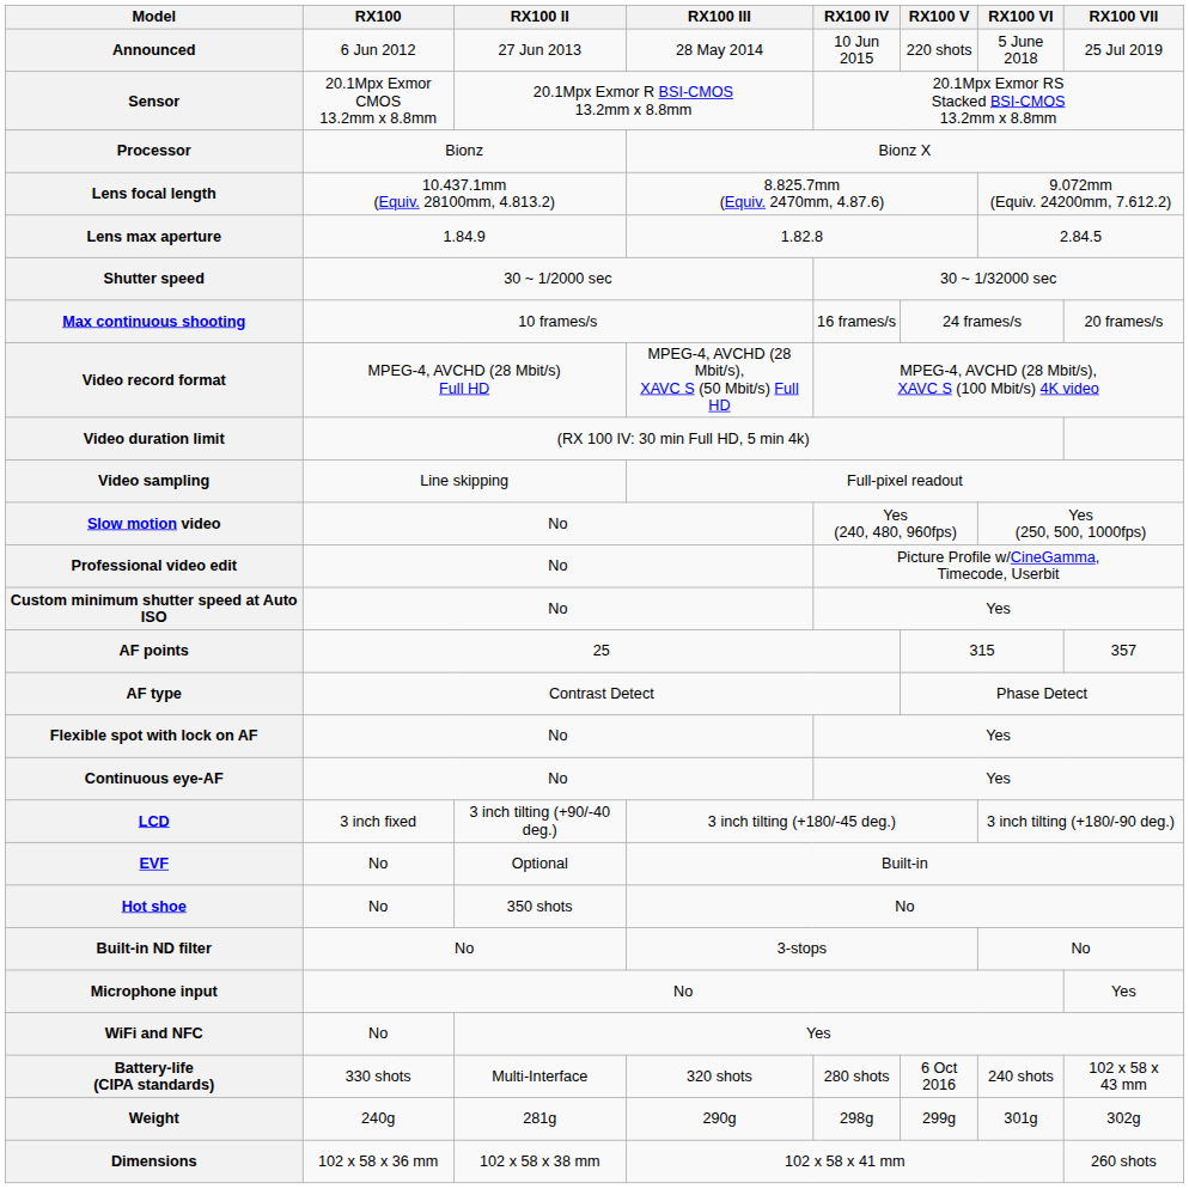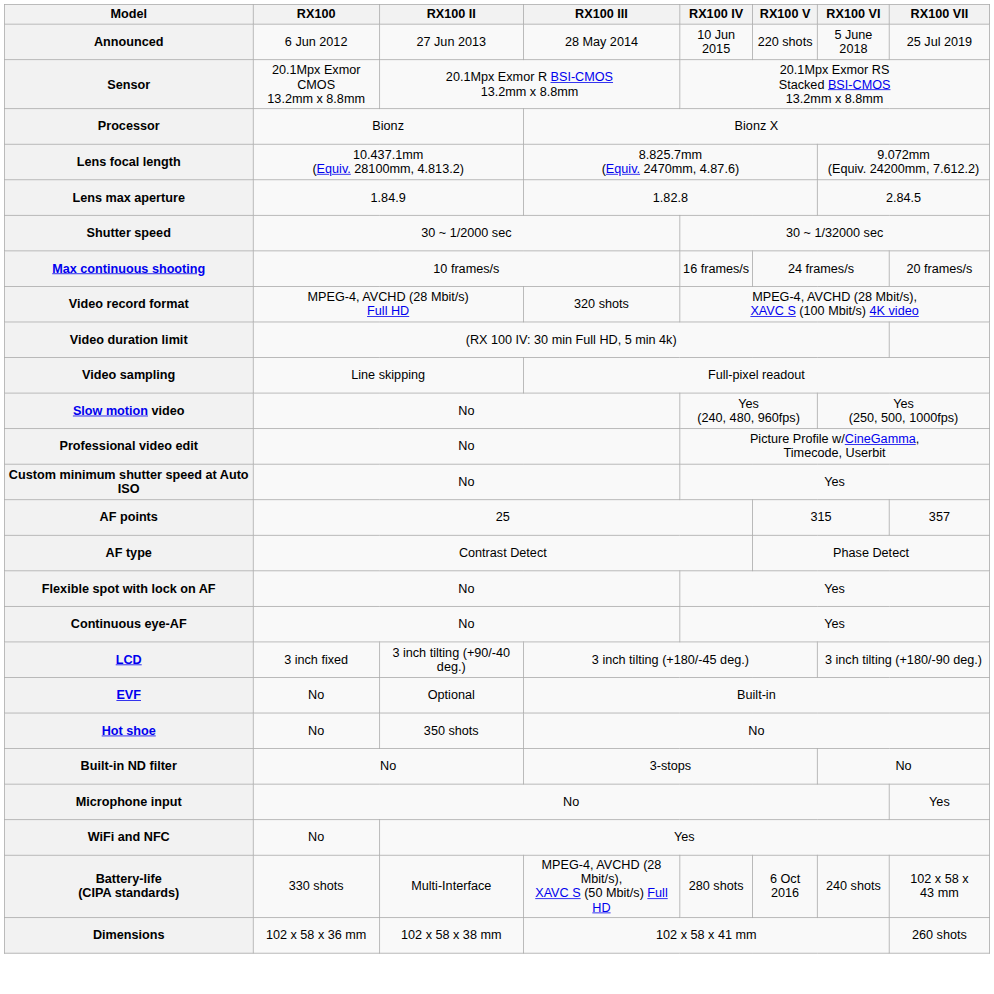Video record format | RX100 III: MPEG-4, AVCHD (28 Mbit/s), XAVC S (50 Mbit/s) Full HD -> 320 shots
Battery-life (CIPA standards) | RX100 III: 320 shots -> MPEG-4, AVCHD (28 Mbit/s), XAVC S (50 Mbit/s) Full HD
- row: Weight | 240g | 281g | 290g | 298g | 299g | 301g | 302g
